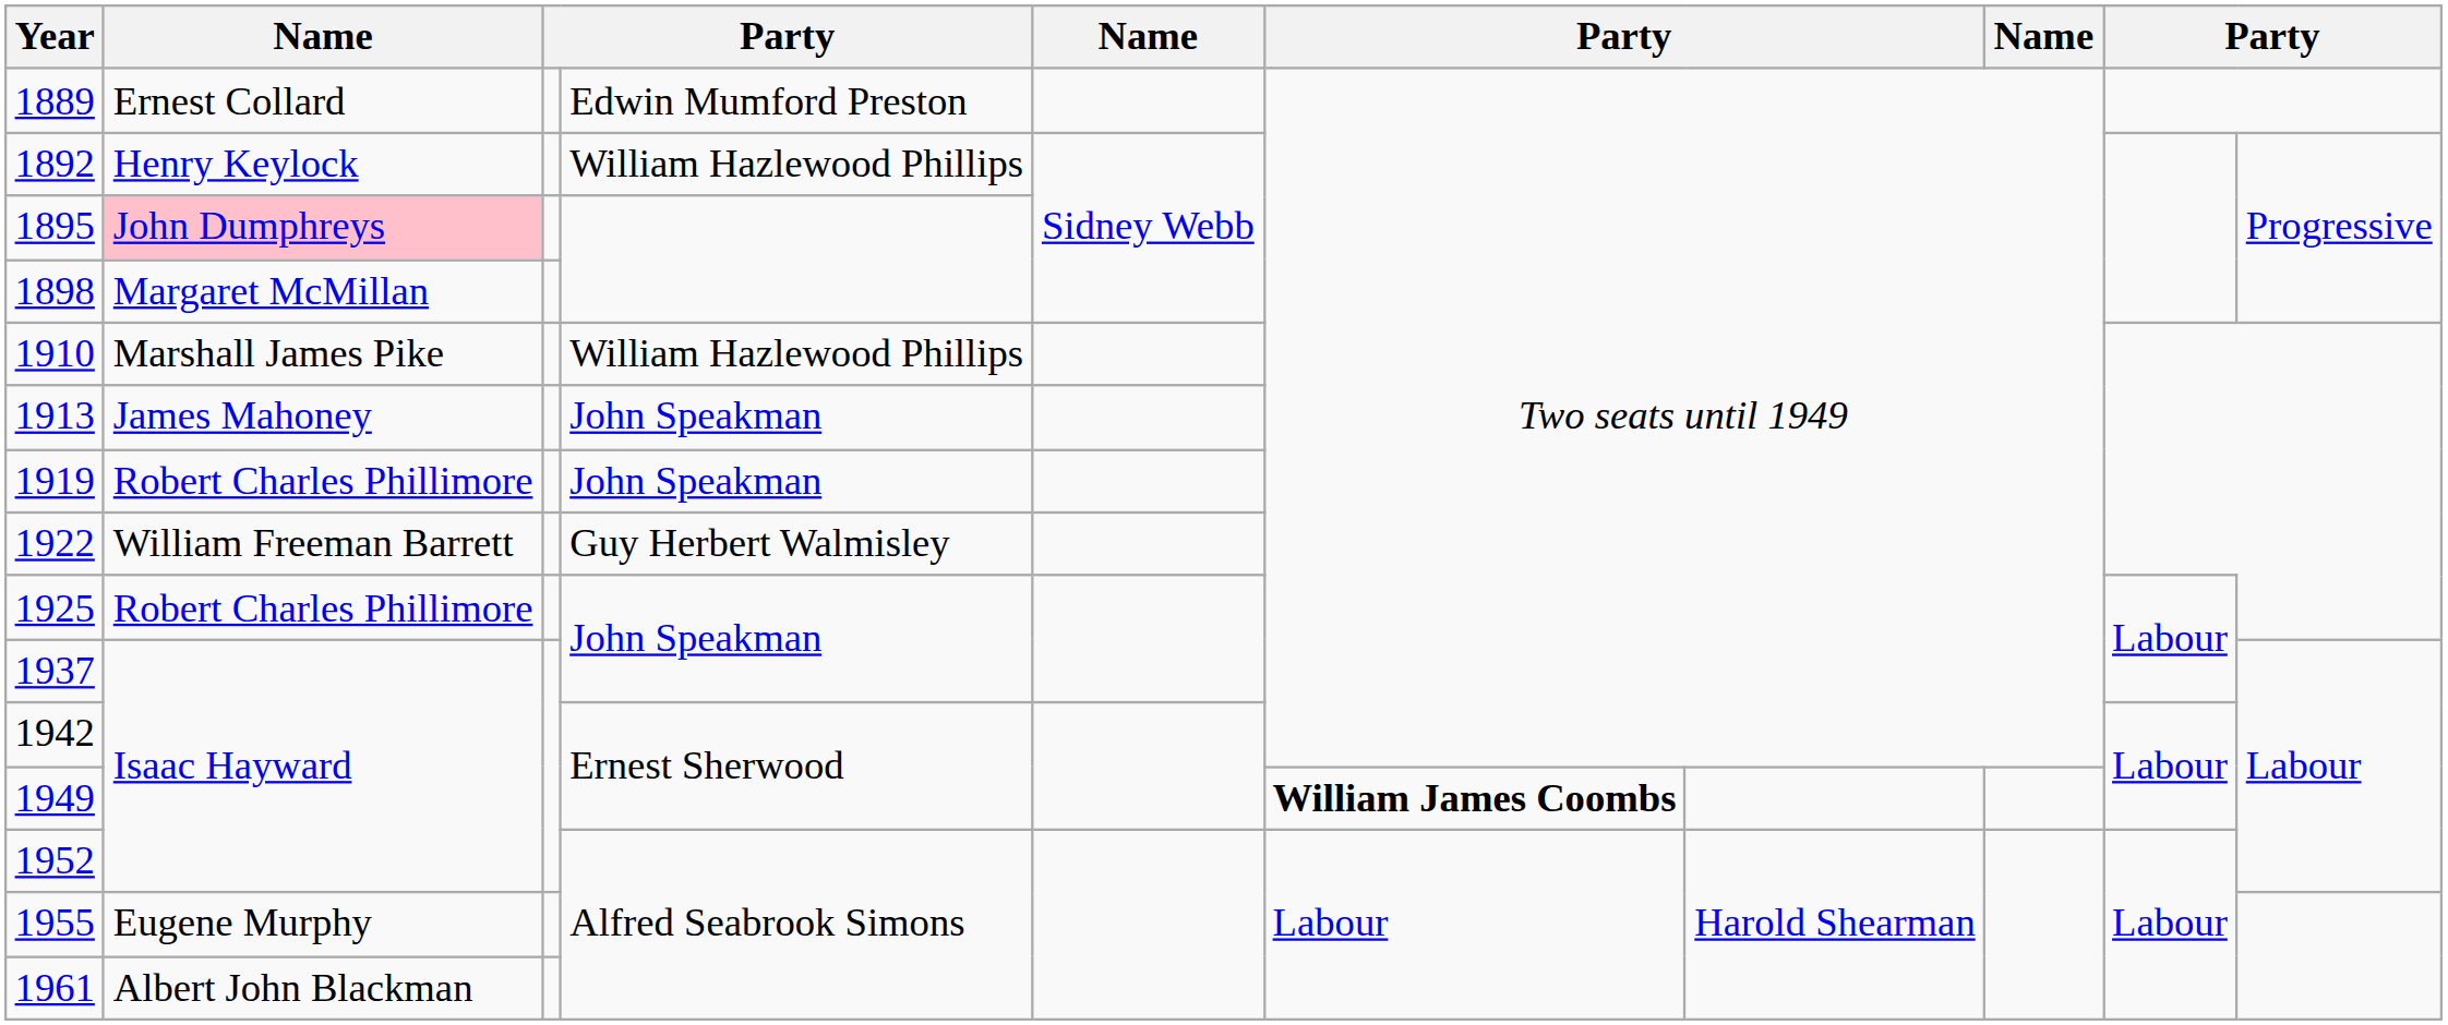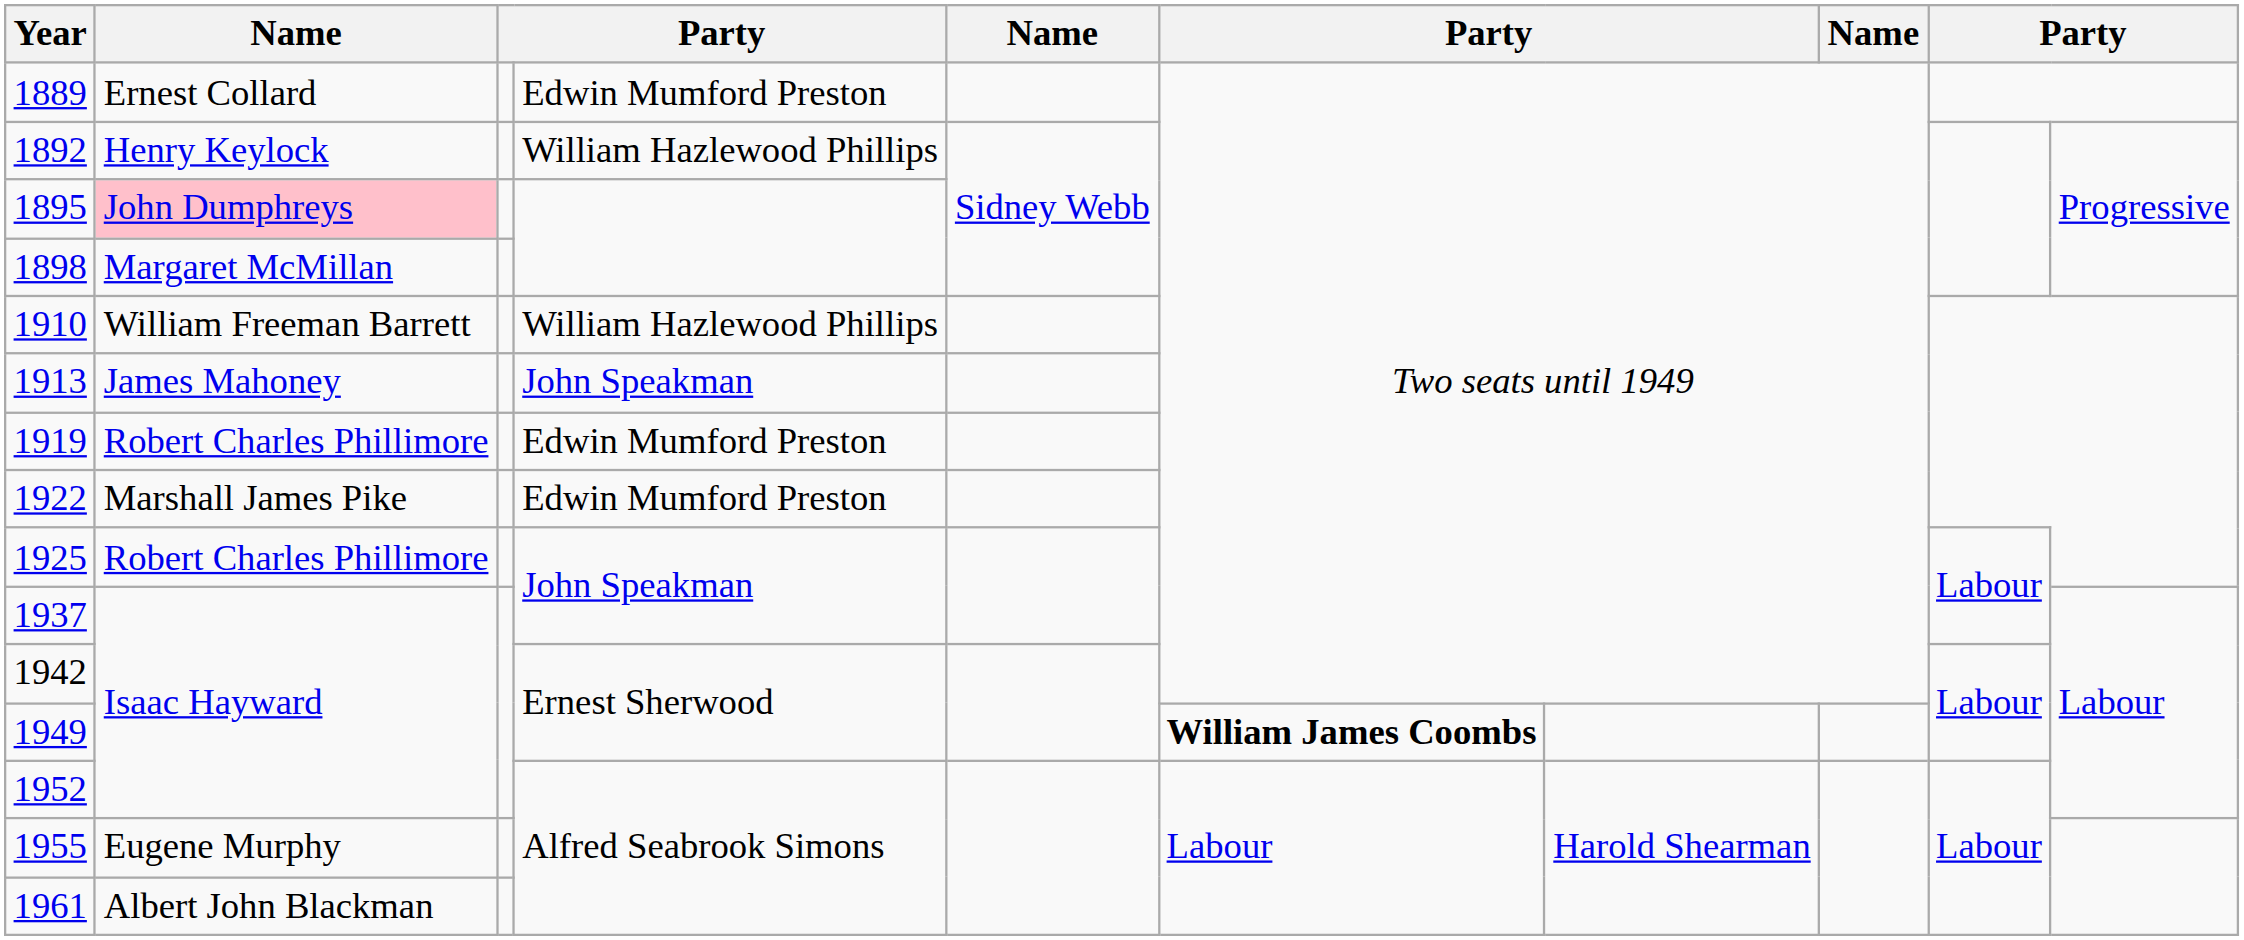1910 | column 2: Marshall James Pike -> William Freeman Barrett
1919 | column 4: John Speakman -> Edwin Mumford Preston
1922 | column 2: William Freeman Barrett -> Marshall James Pike
1922 | column 4: Guy Herbert Walmisley -> Edwin Mumford Preston
